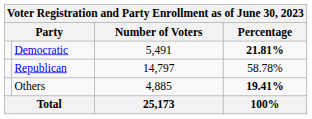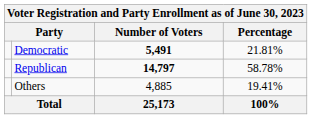Democratic | Number of Voters: normal -> bold
Democratic | Percentage: bold -> normal
Republican | Number of Voters: normal -> bold
Others | Percentage: bold -> normal
